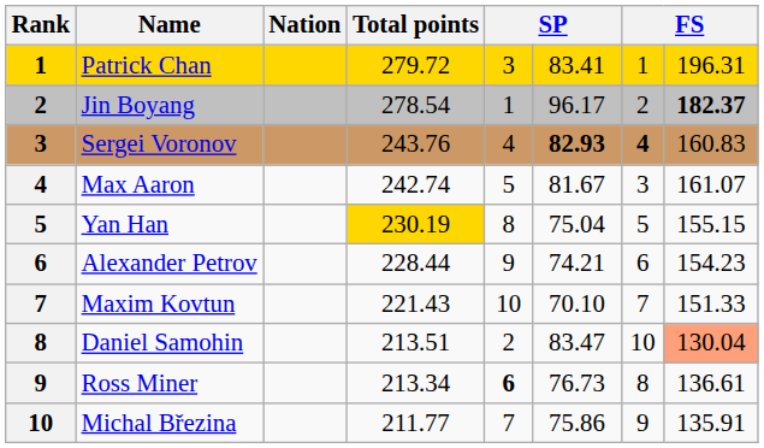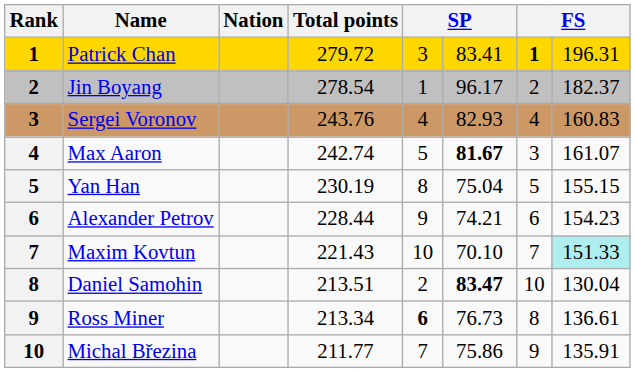Patrick Chan | column 7: normal -> bold
Jin Boyang | column 8: bold -> normal
Sergei Voronov | column 6: bold -> normal
Sergei Voronov | column 7: bold -> normal
Max Aaron | column 6: normal -> bold
Yan Han | Total points: gold background -> no background
Maxim Kovtun | column 8: no background -> paleturquoise background
Daniel Samohin | column 6: normal -> bold
Daniel Samohin | column 8: lightsalmon background -> no background
